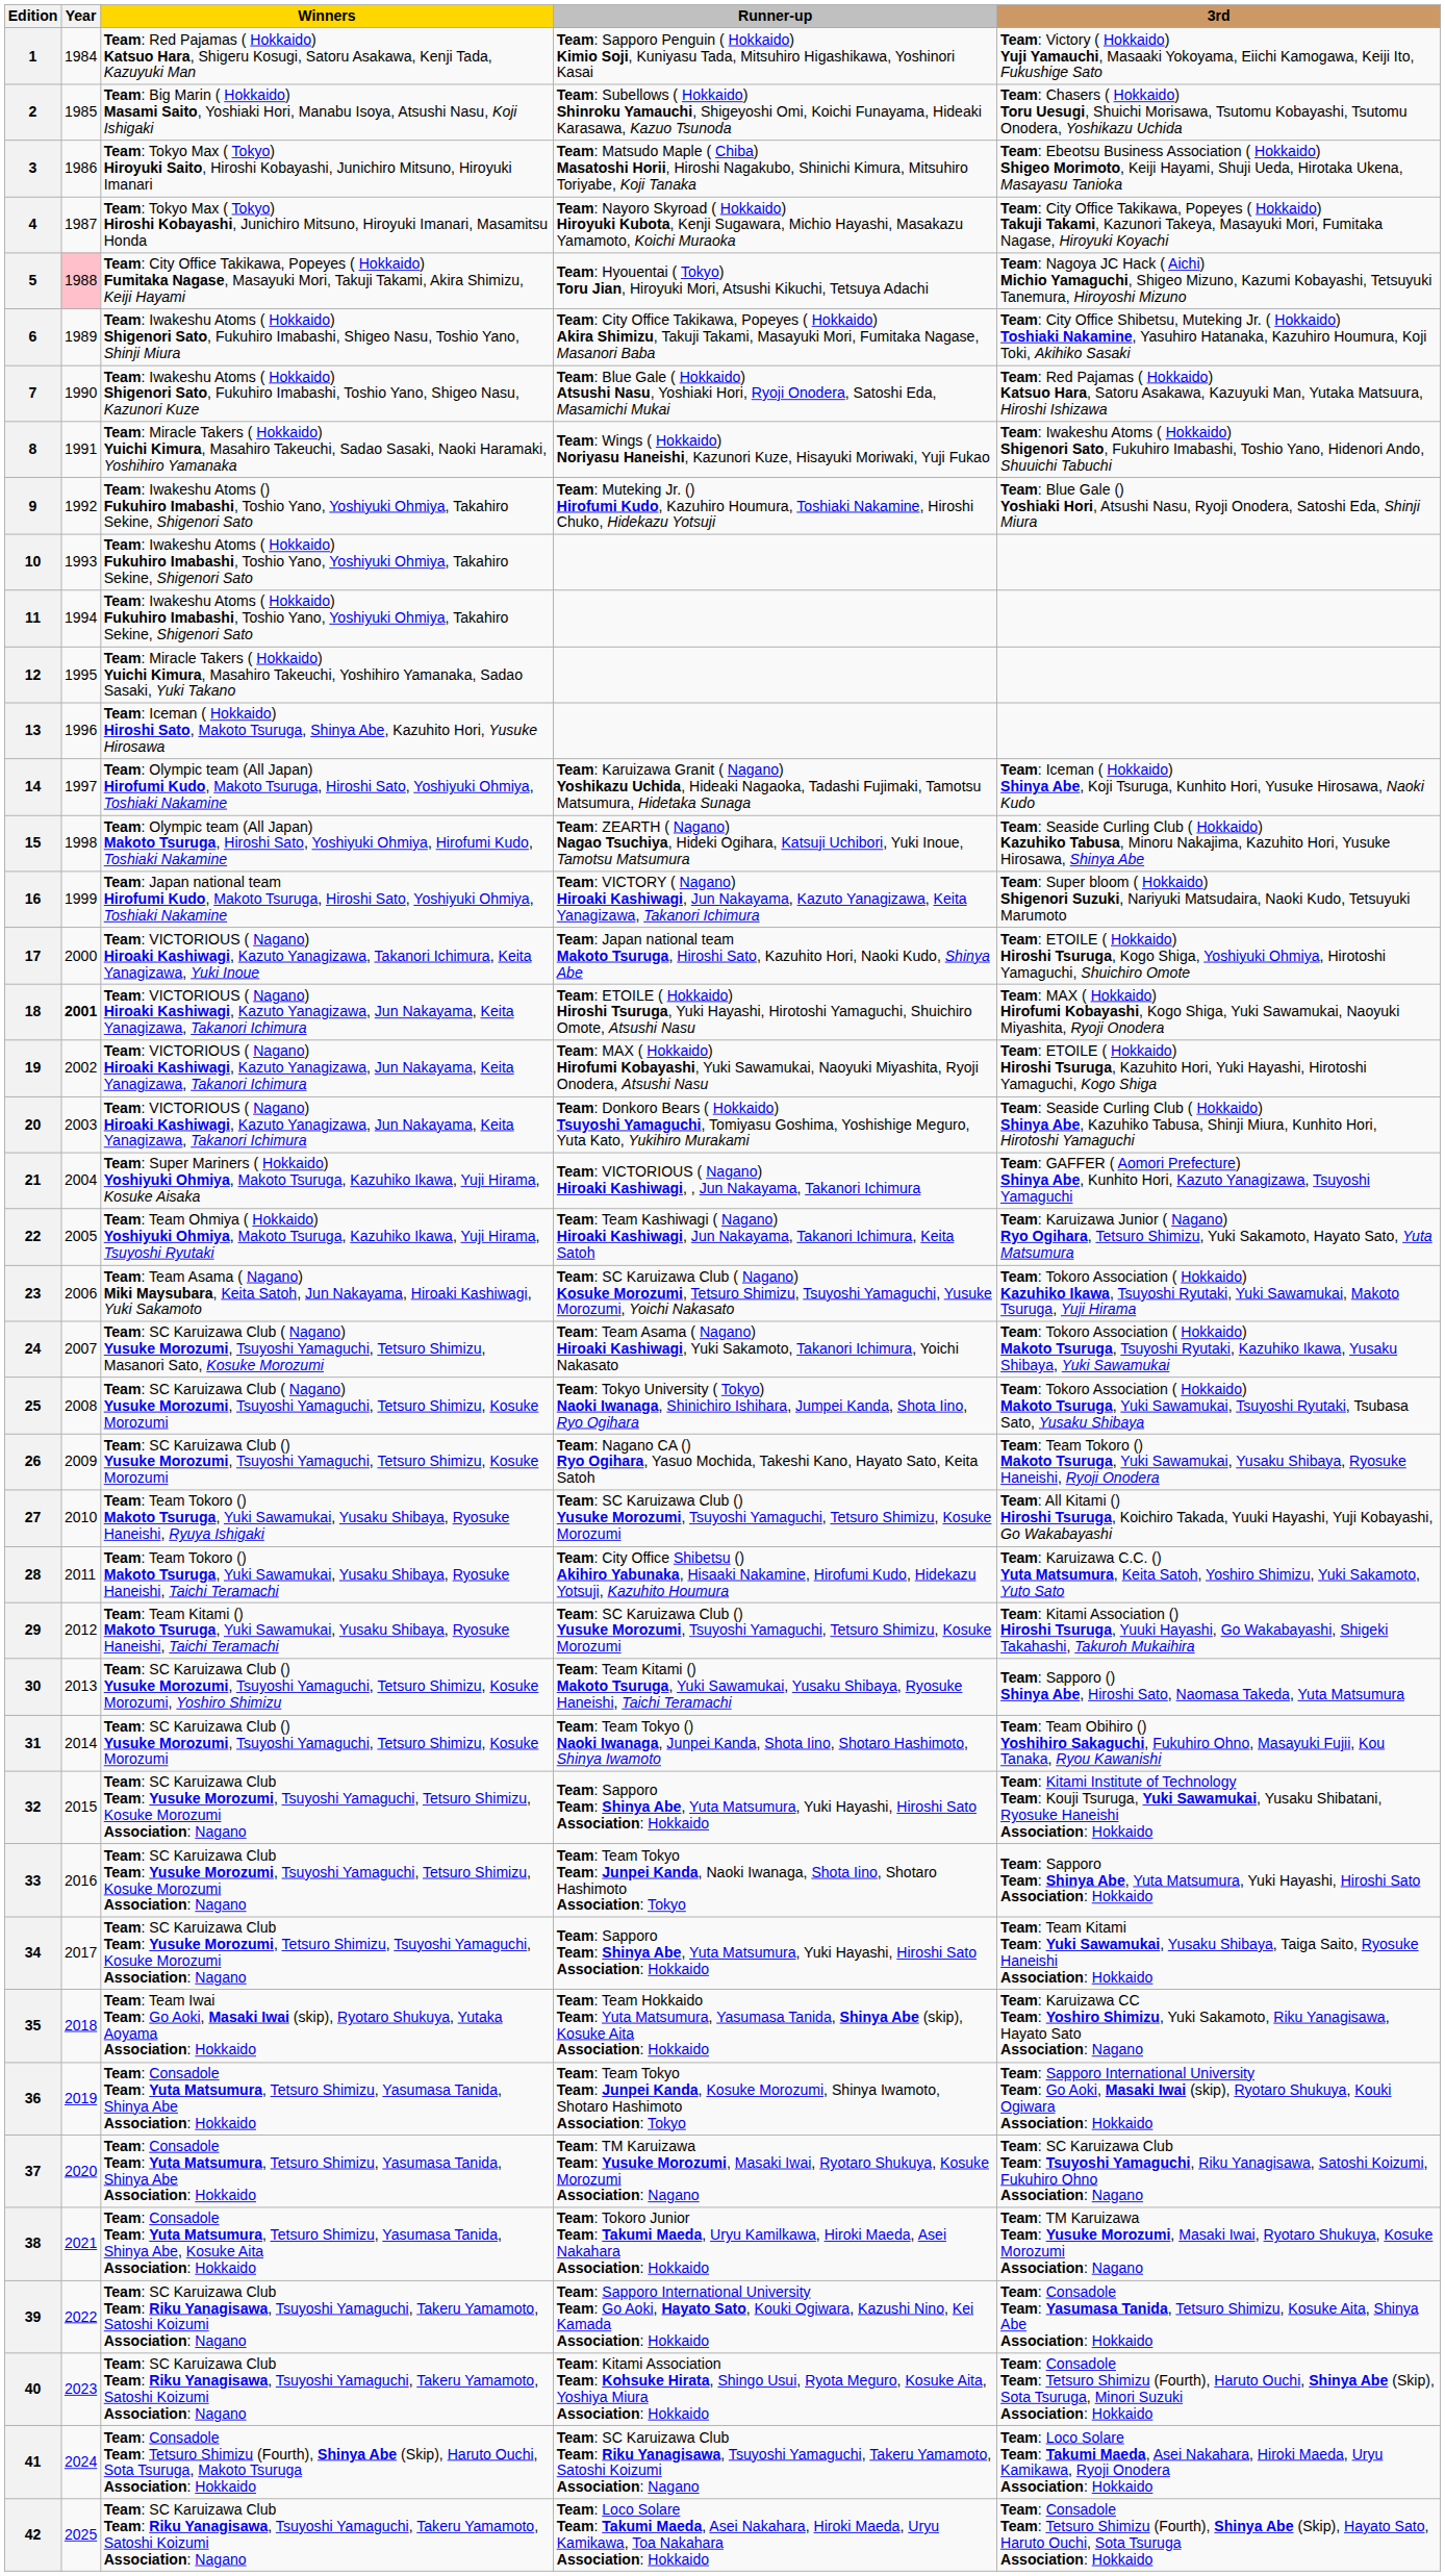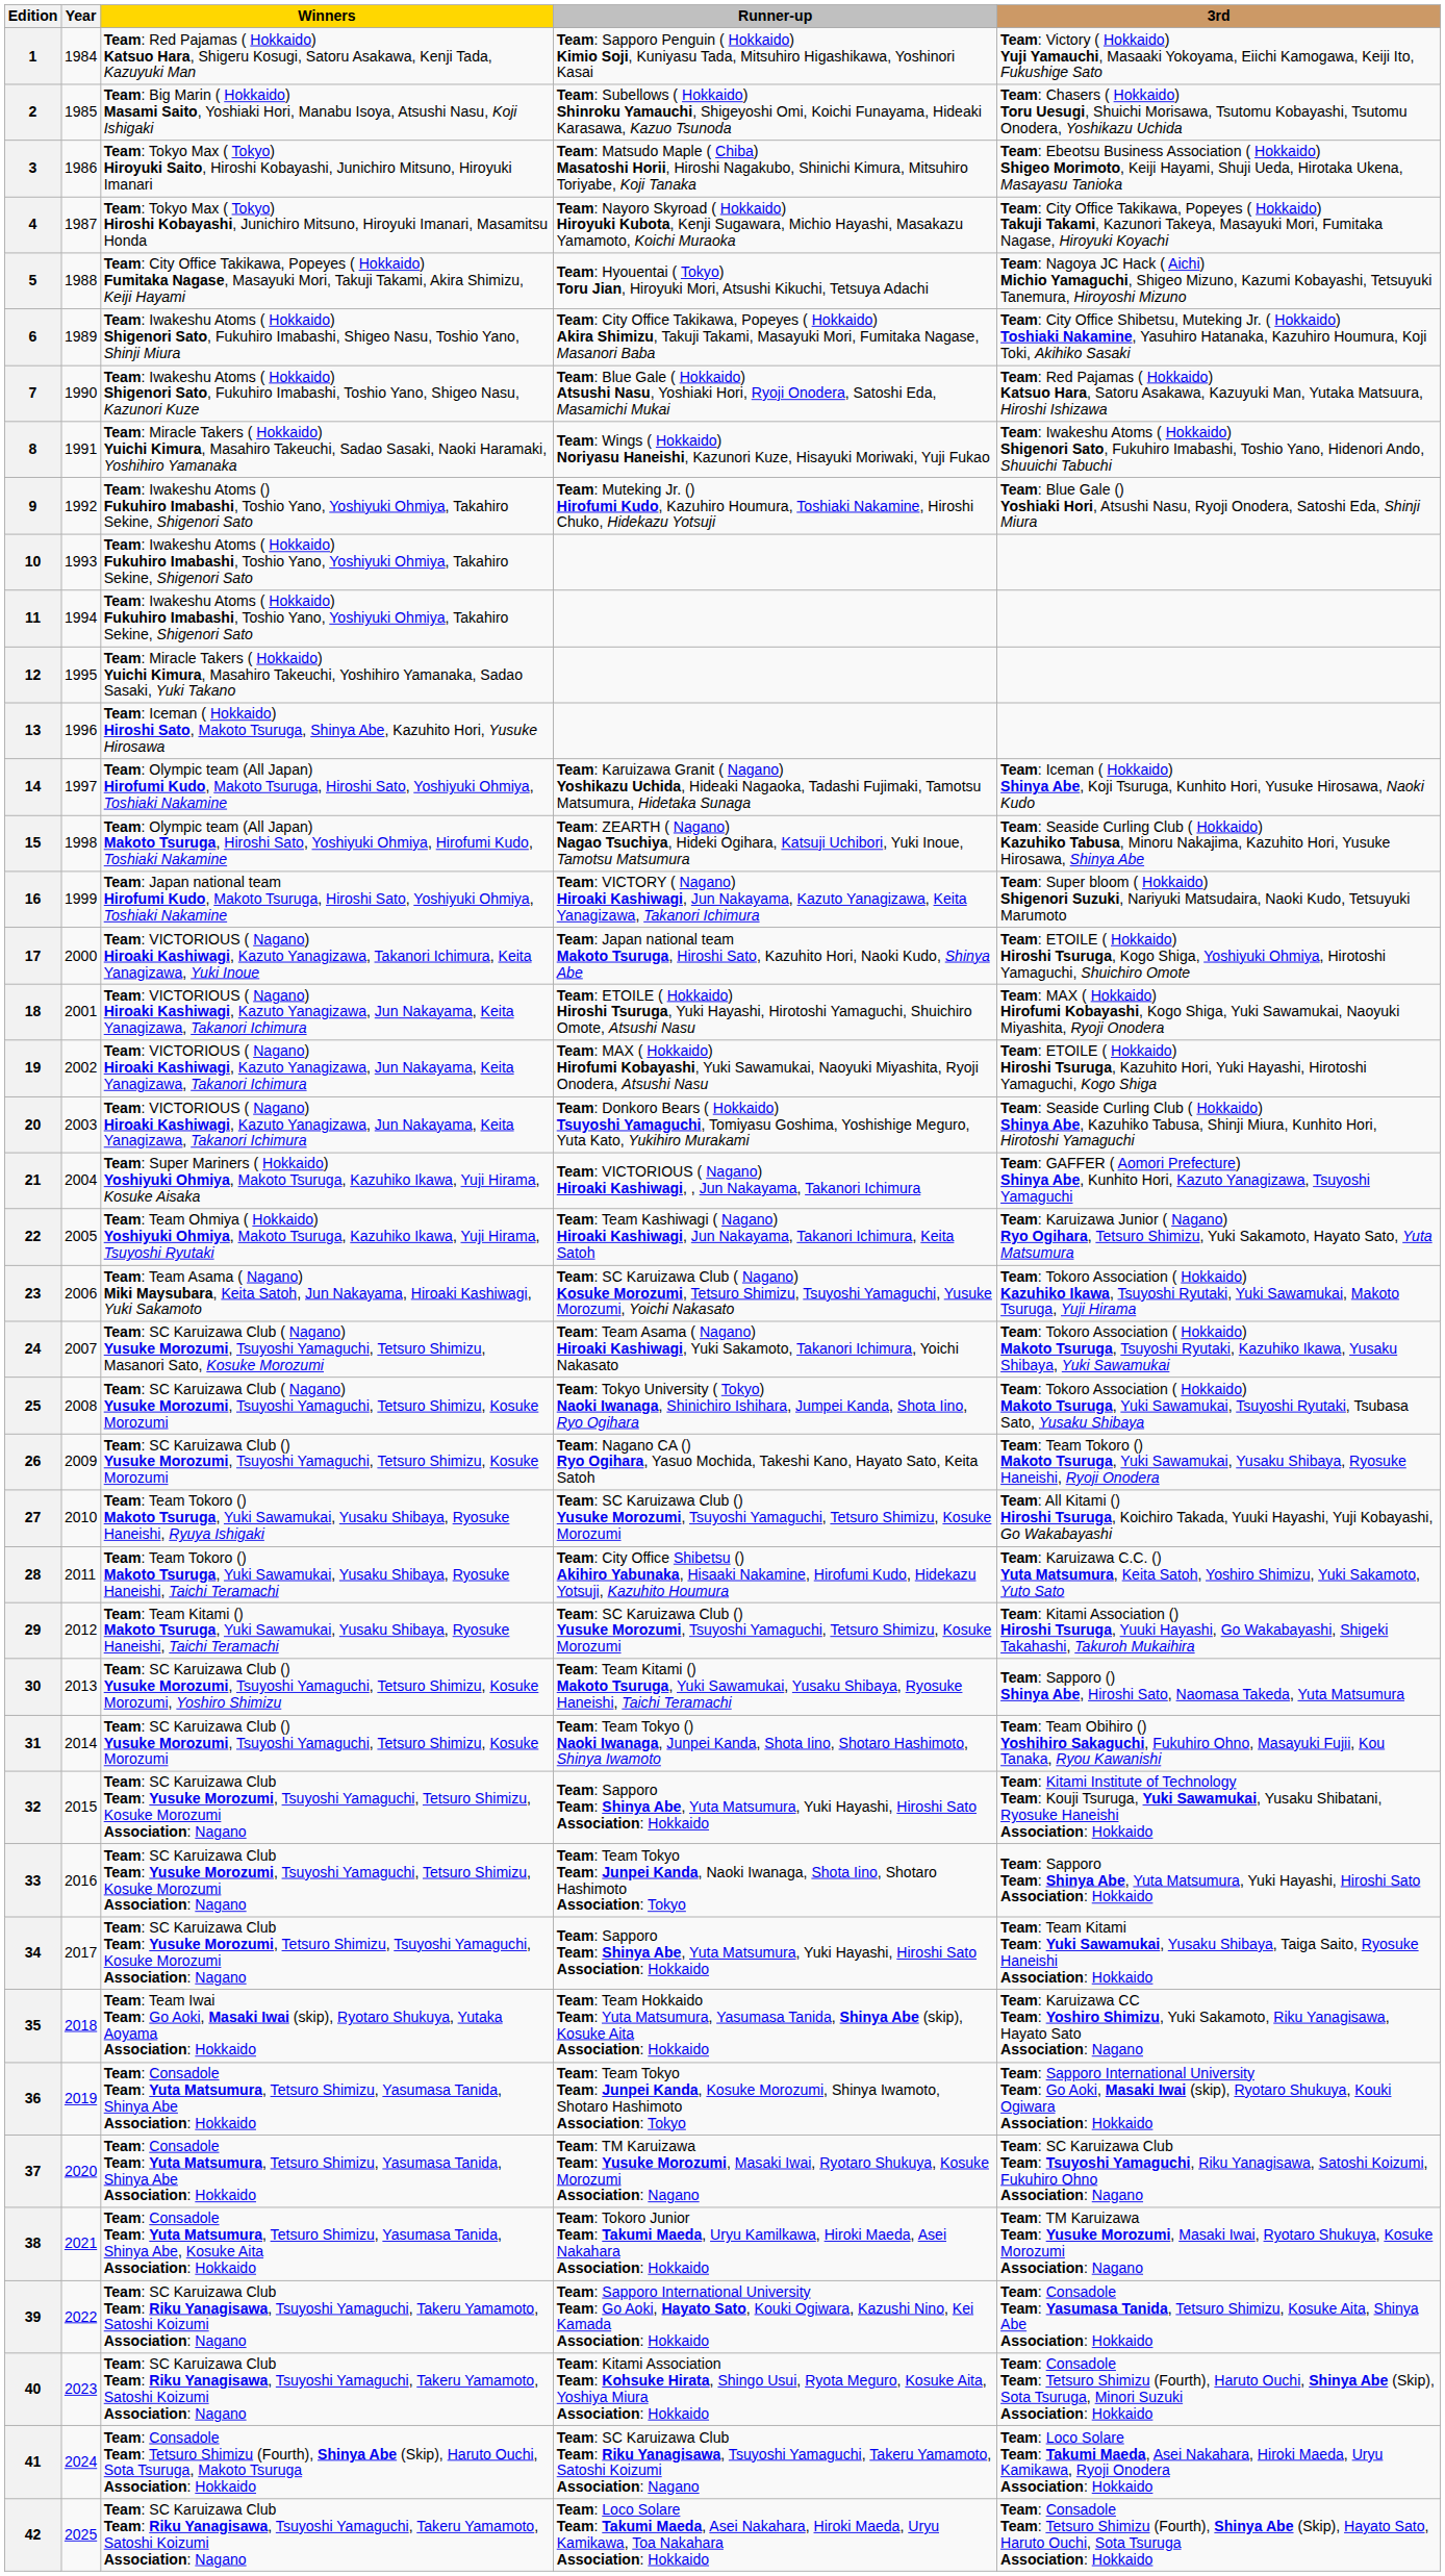5 | Year: pink background -> no background
18 | Year: bold -> normal
